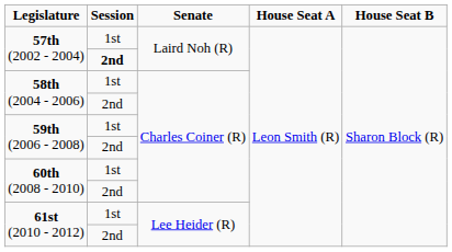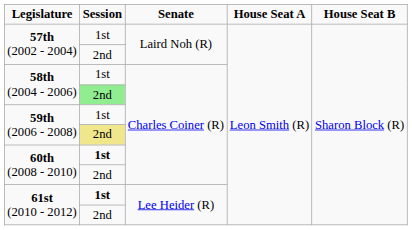57th (2002 - 2004) / 2nd | Session: bold -> normal
58th (2004 - 2006) / 2nd | Session: no background -> lightgreen background
59th (2006 - 2008) / 2nd | Session: no background -> khaki background
60th (2008 - 2010) / 1st | Session: normal -> bold
61st (2010 - 2012) / 1st | Session: normal -> bold
